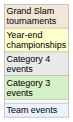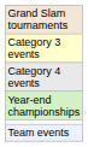row 2 | column 1: Year-end championships -> Category 3 events
row 4 | column 1: Category 3 events -> Year-end championships
